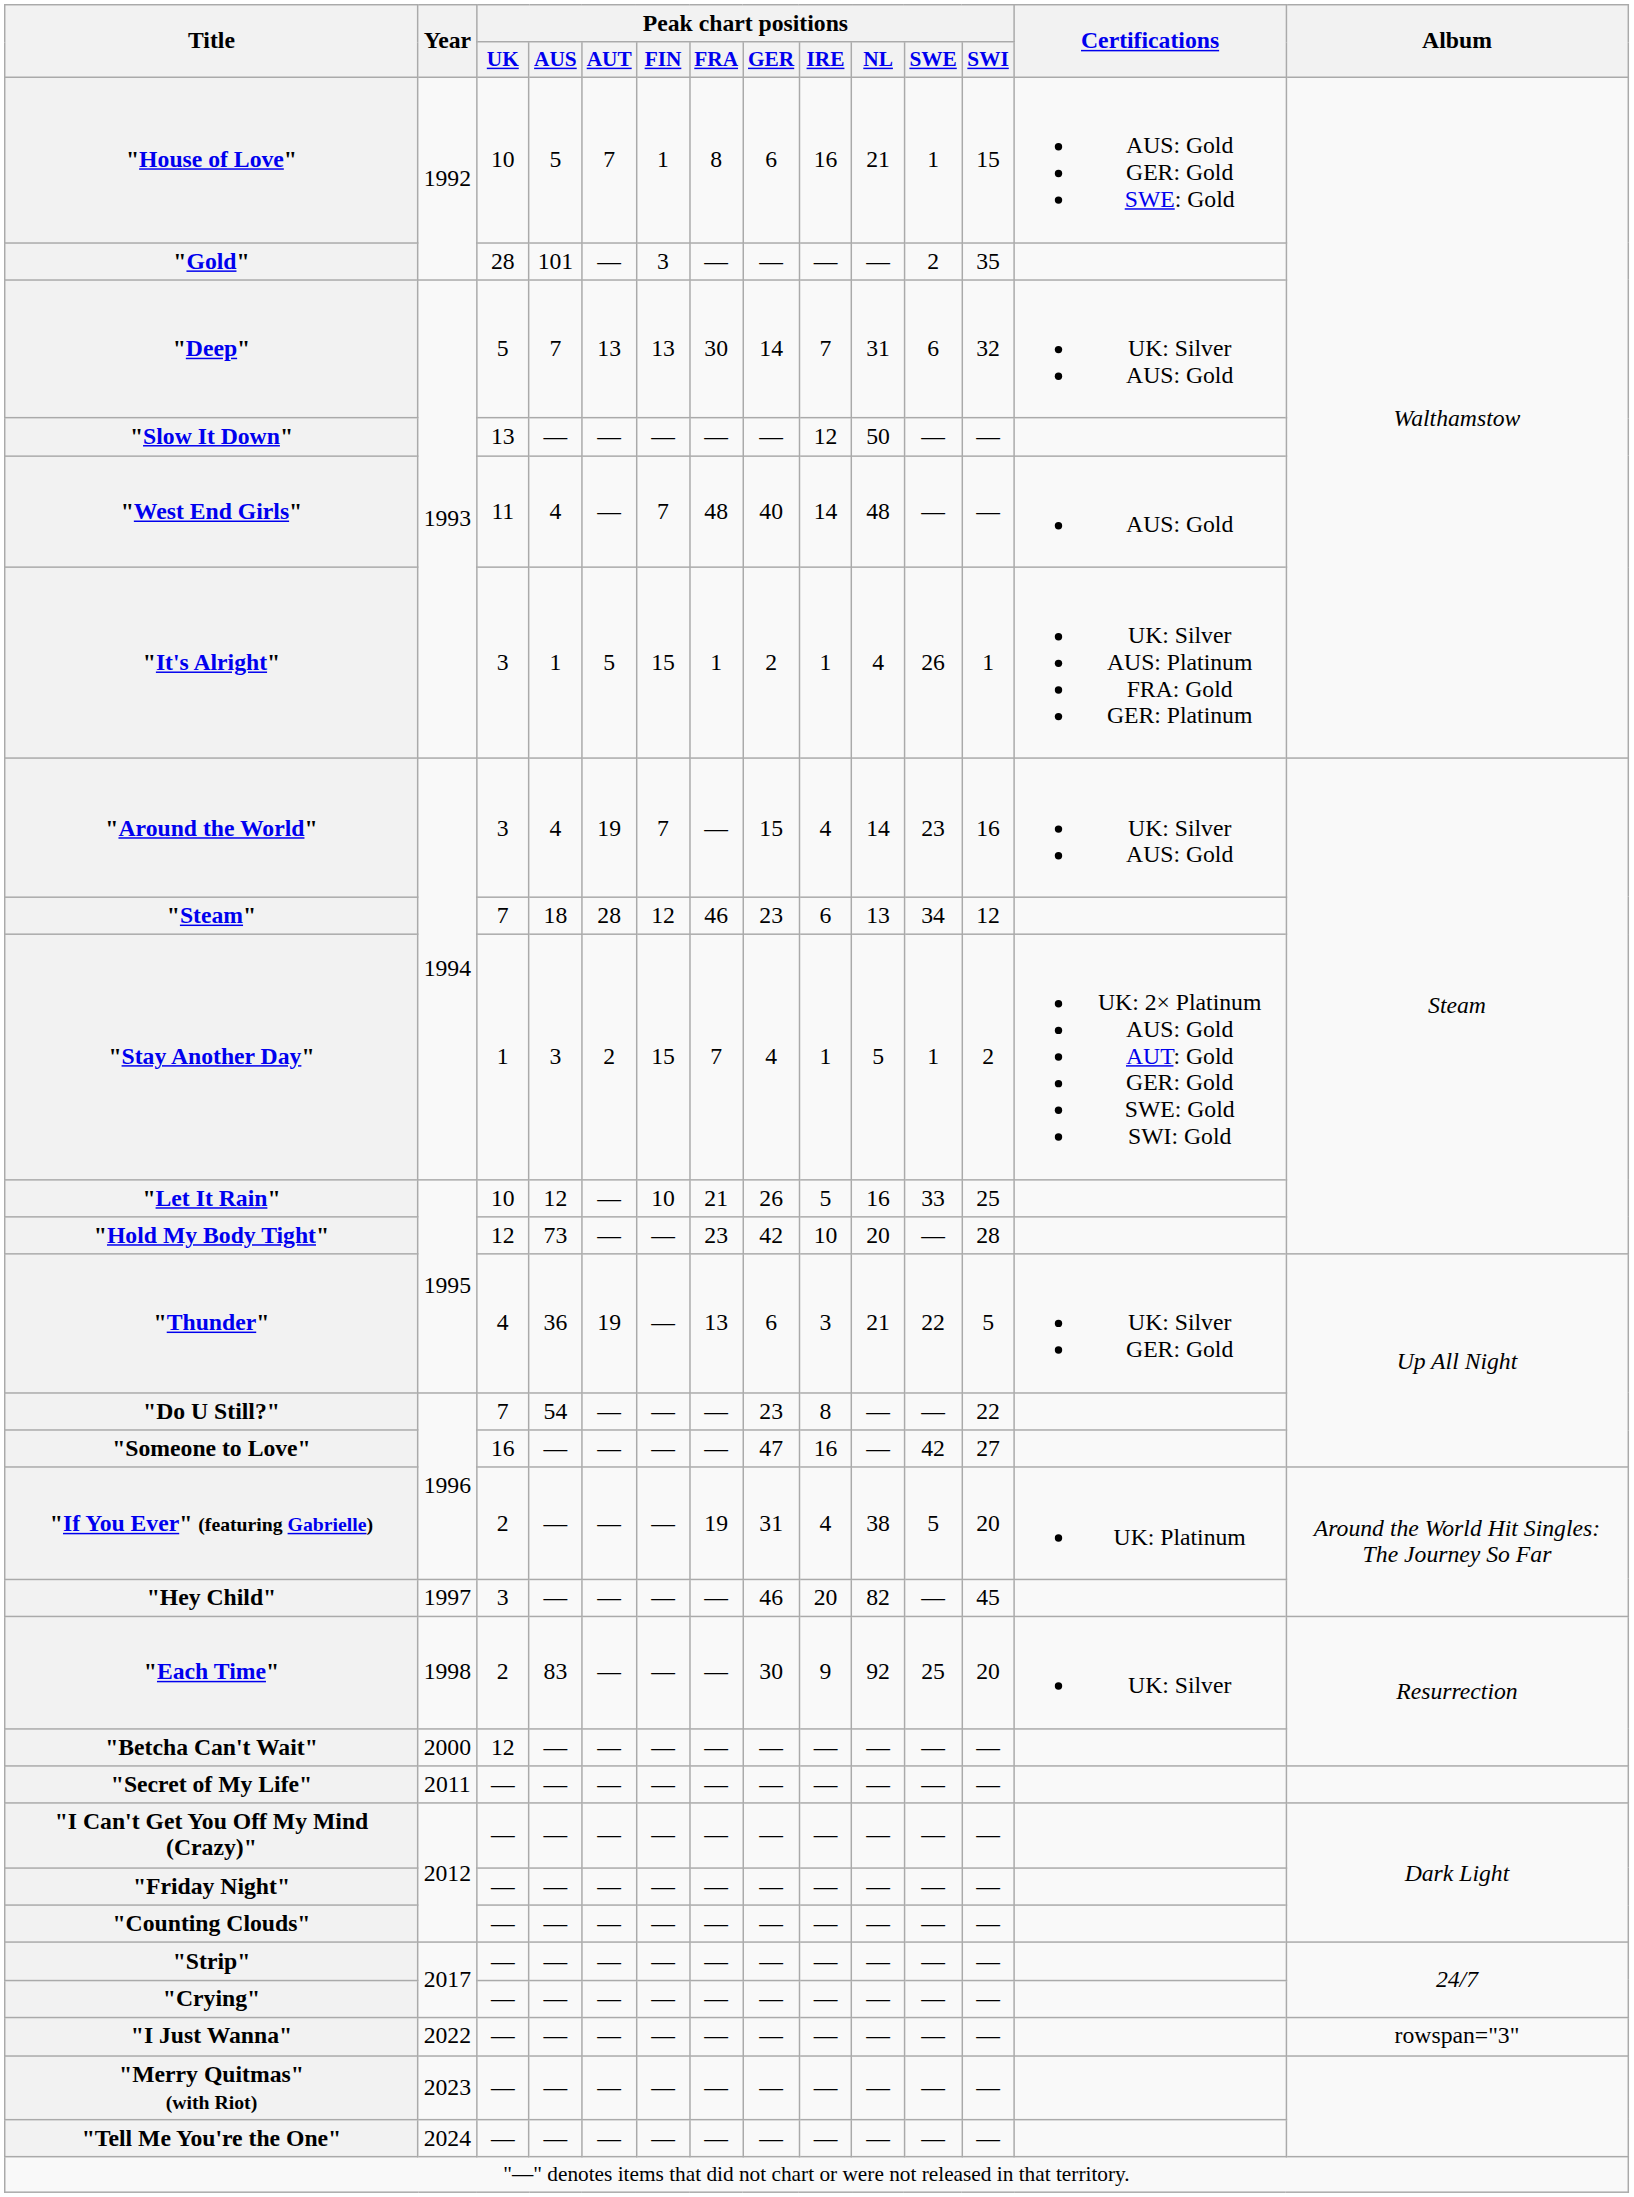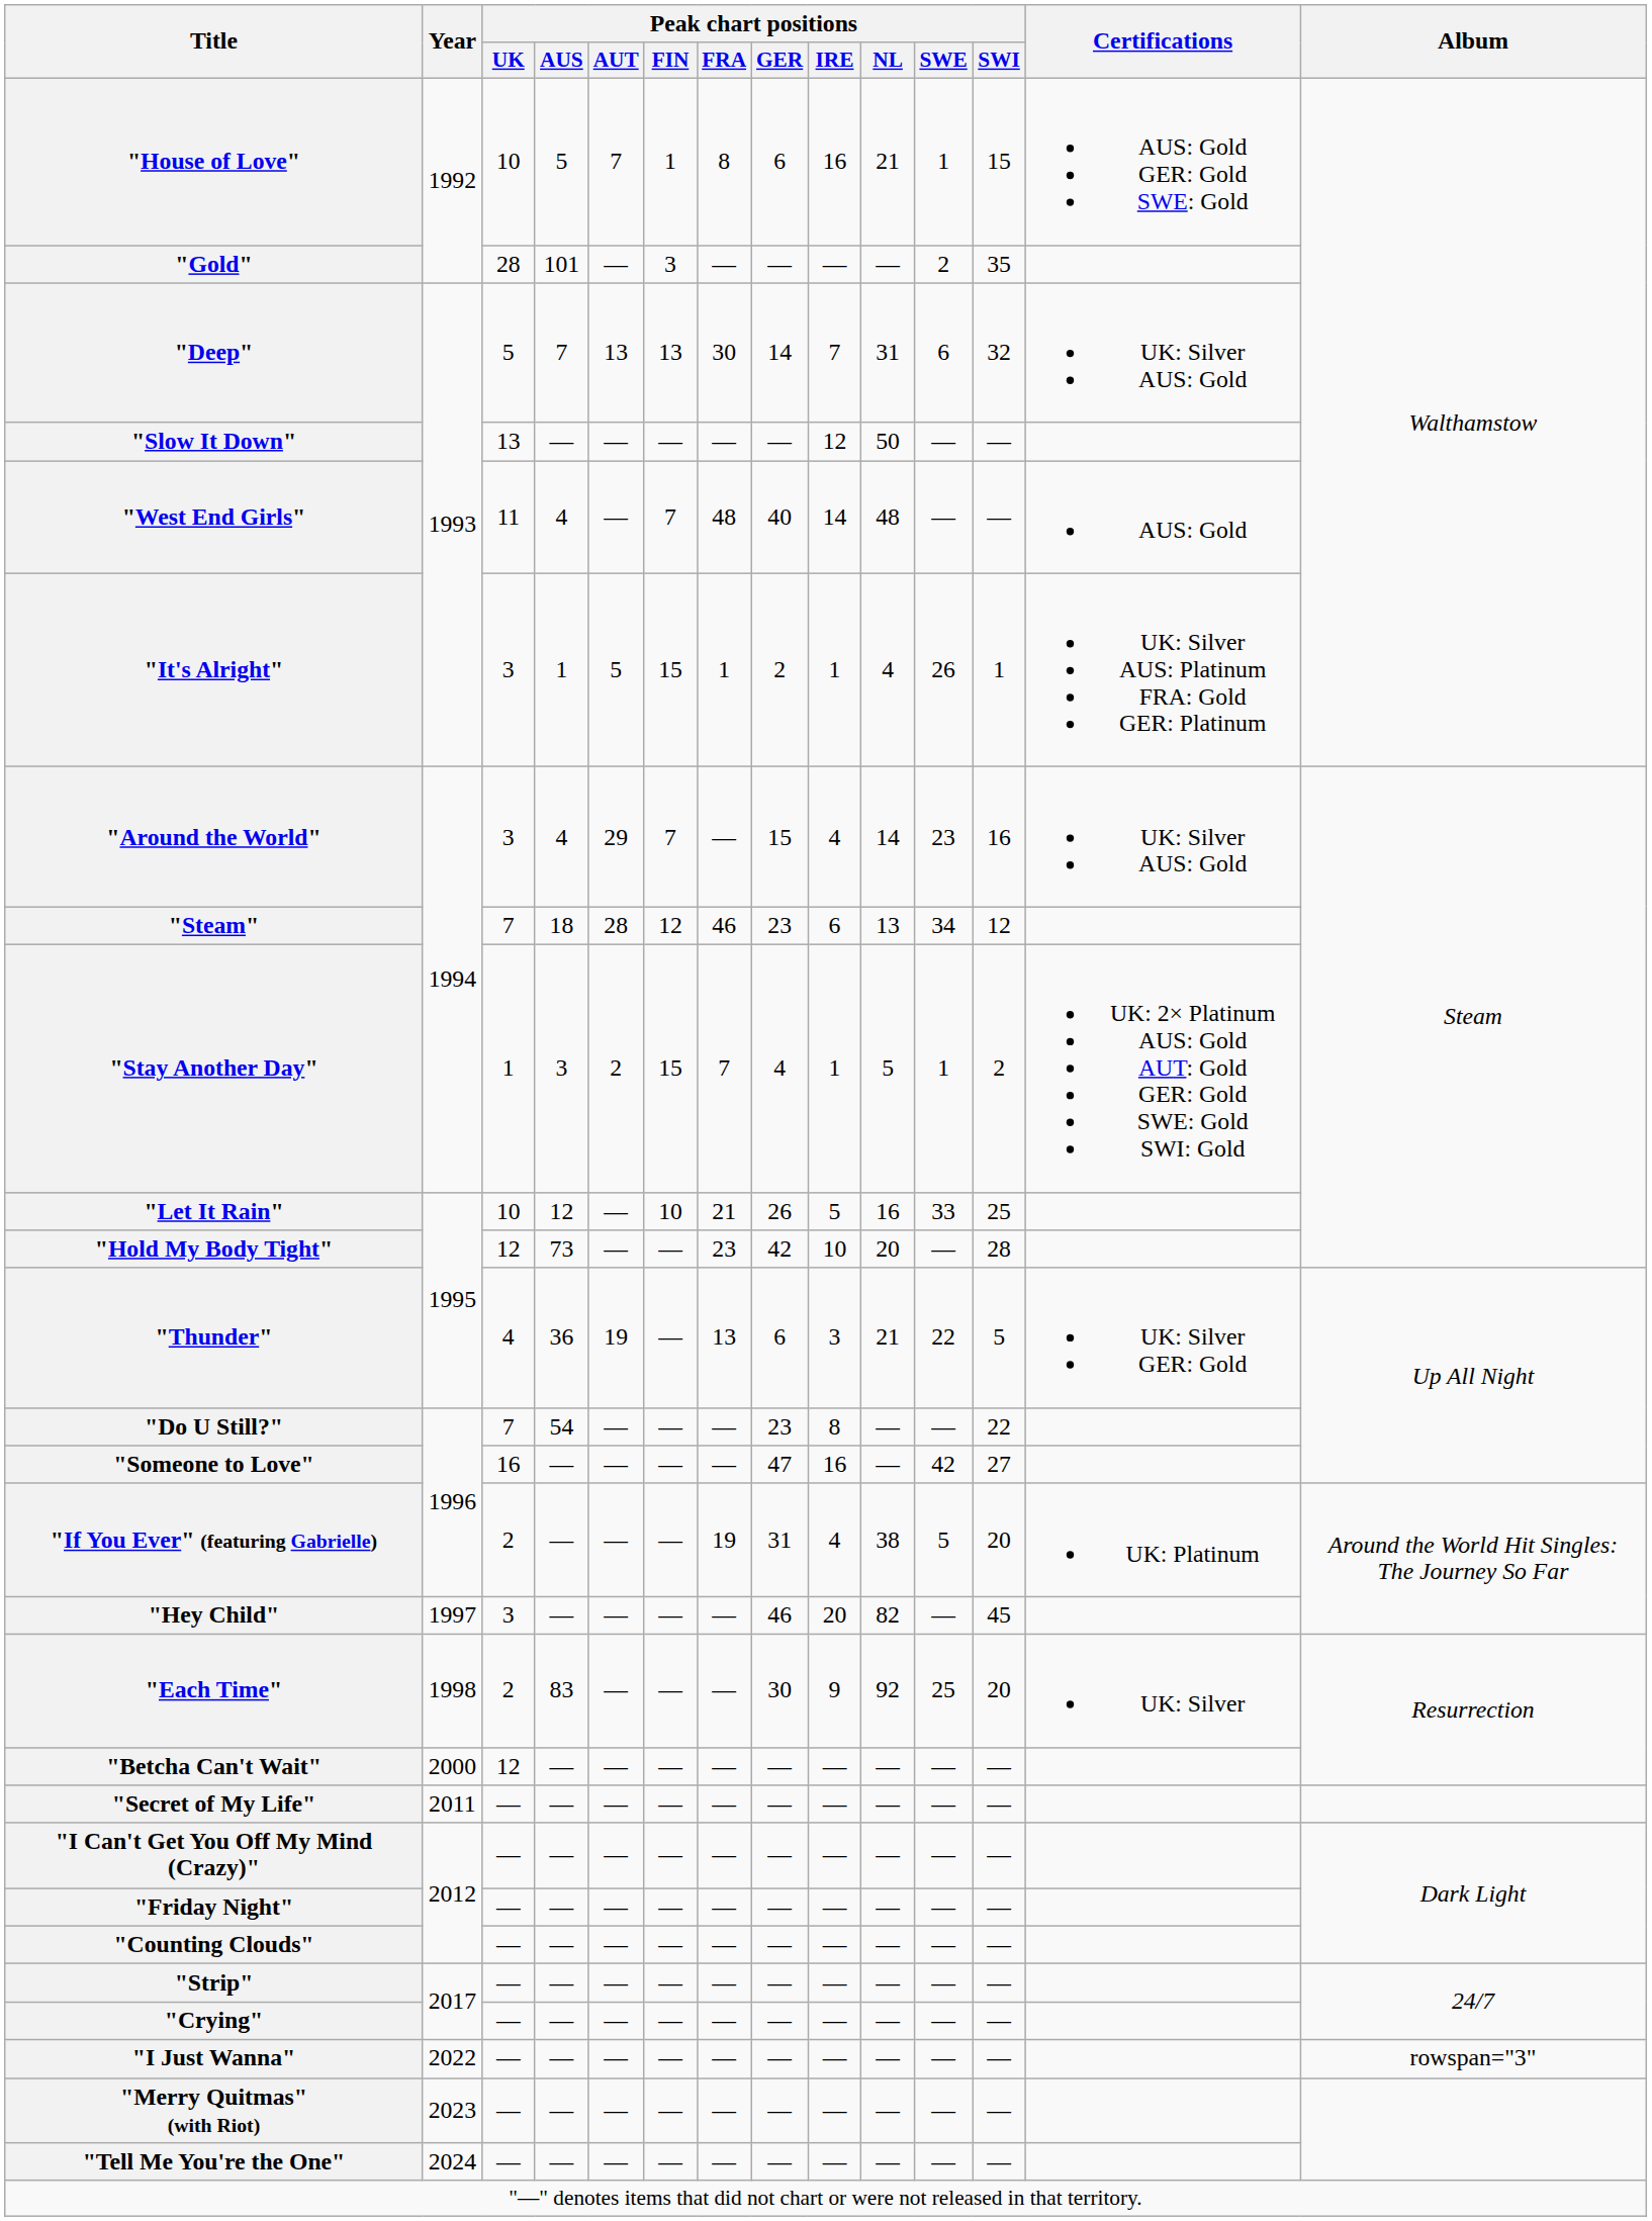"Around the World" | Peak chart positions / AUT: 19 -> 29
